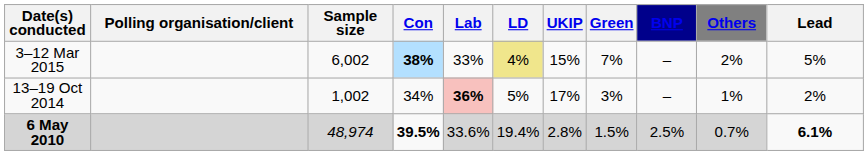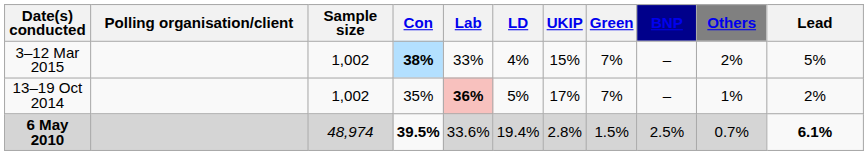3–12 Mar 2015 | Sample size: 6,002 -> 1,002
3–12 Mar 2015 | LD: khaki background -> no background
13–19 Oct 2014 | Con: 34% -> 35%
13–19 Oct 2014 | Green: 3% -> 7%
